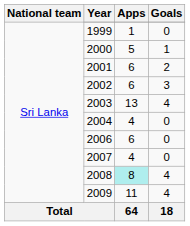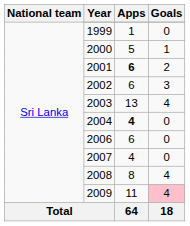2001 | Apps: normal -> bold
2004 | Apps: normal -> bold
2008 | Apps: paleturquoise background -> no background
2009 | Goals: no background -> pink background
